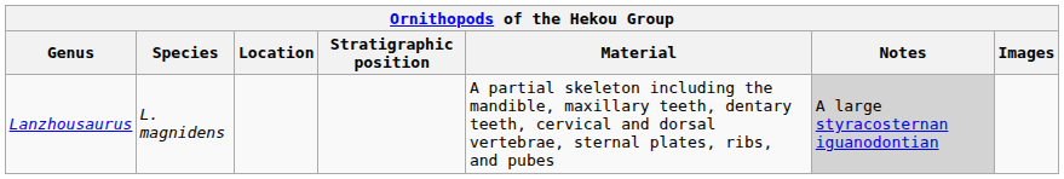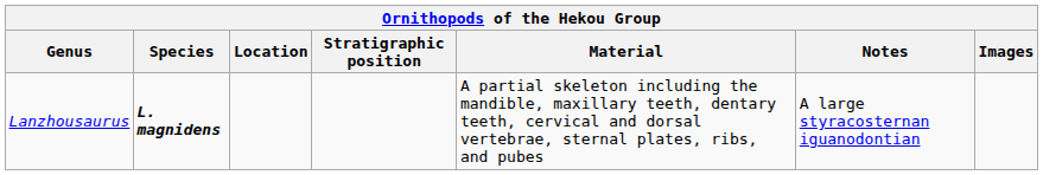Lanzhousaurus | Species: normal -> bold
Lanzhousaurus | Notes: lightgrey background -> no background
